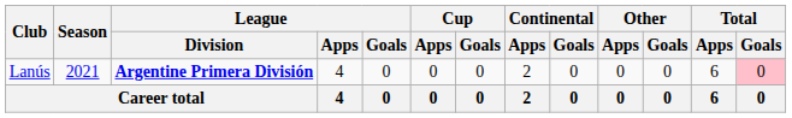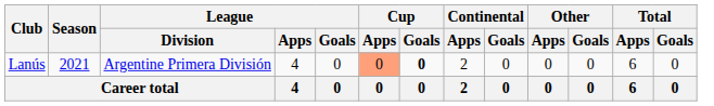Lanús | League / Division: bold -> normal
Lanús | Cup / Apps: no background -> lightsalmon background
Lanús | Cup / Goals: normal -> bold
Lanús | Total / Goals: pink background -> no background
